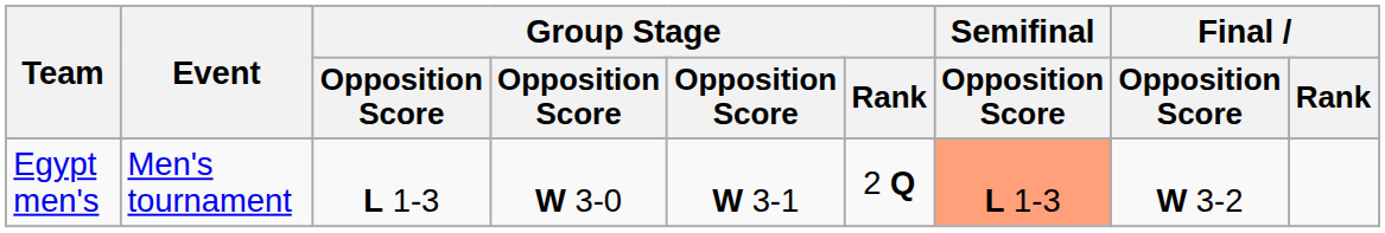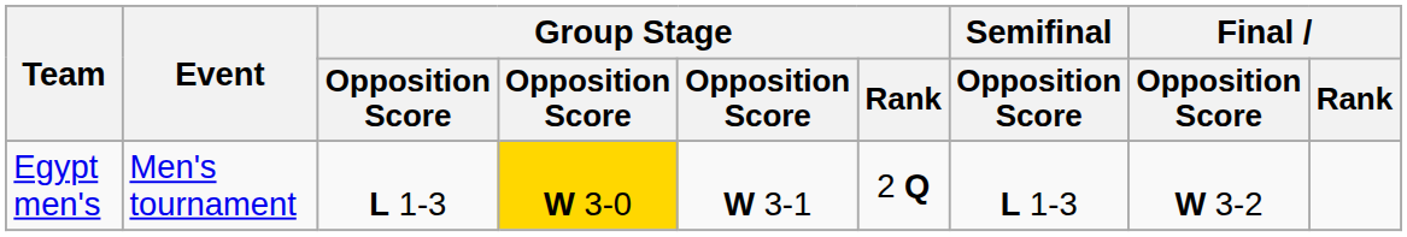Egypt men's | column 4: no background -> gold background
Egypt men's | Semifinal / Opposition Score: lightsalmon background -> no background
